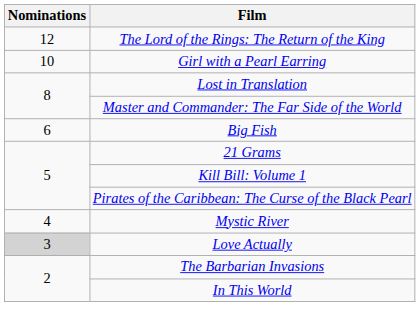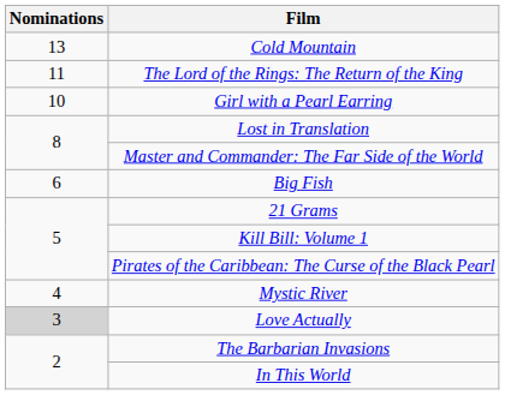+ row: 13 | Cold Mountain
The Lord of the Rings: The Return of the King | Nominations: 12 -> 11
